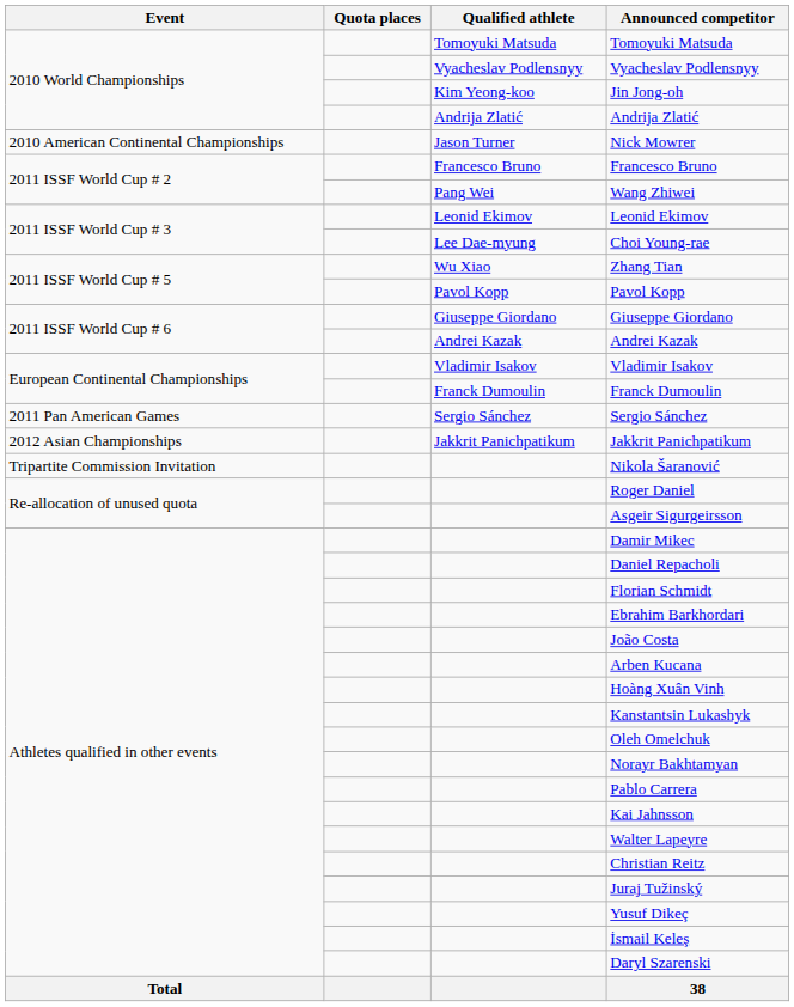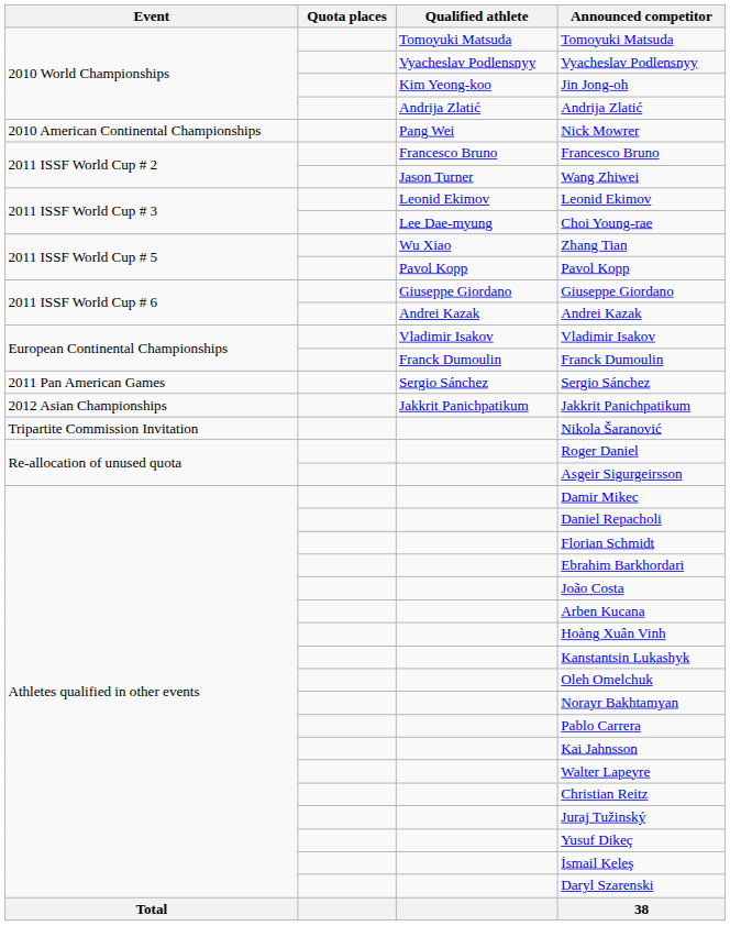Nick Mowrer | Qualified athlete: Jason Turner -> Pang Wei
Wang Zhiwei | Qualified athlete: Pang Wei -> Jason Turner
